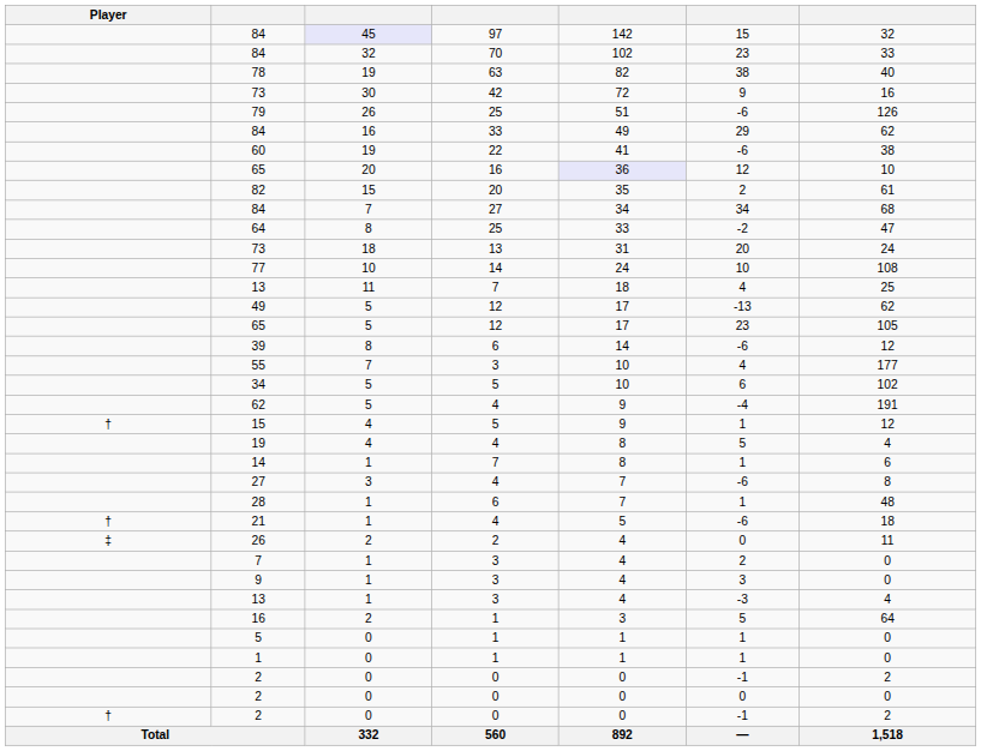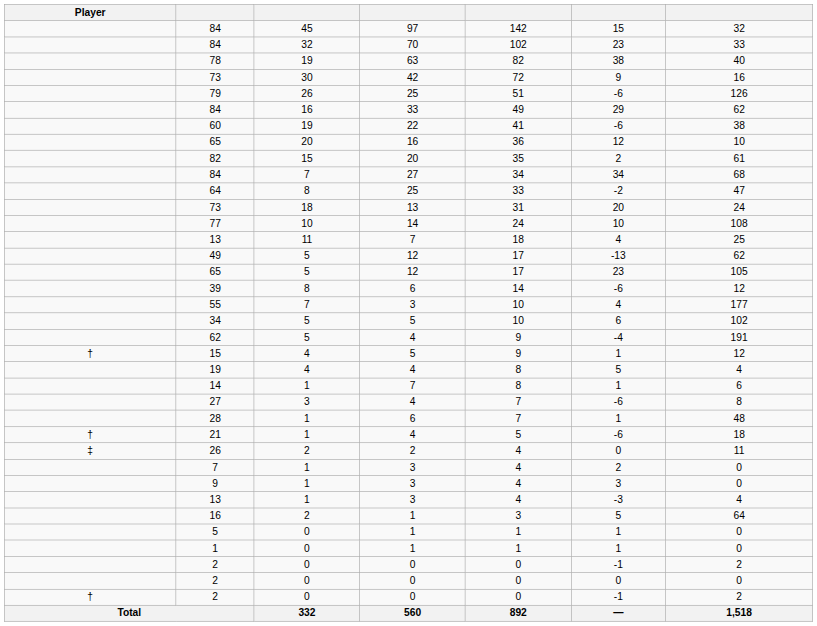84 / 97 | column 3: lavender background -> no background
65 / 16 | column 5: lavender background -> no background
